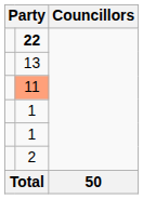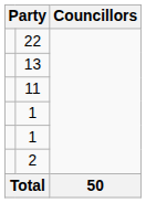22 | column 2: bold -> normal
11 | column 2: lightsalmon background -> no background
